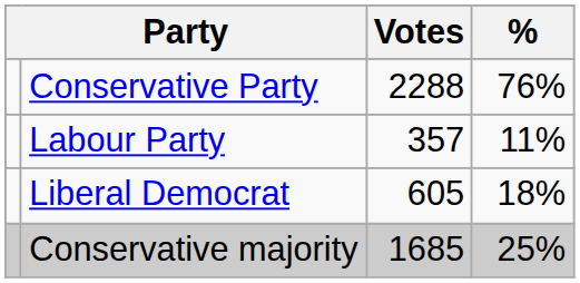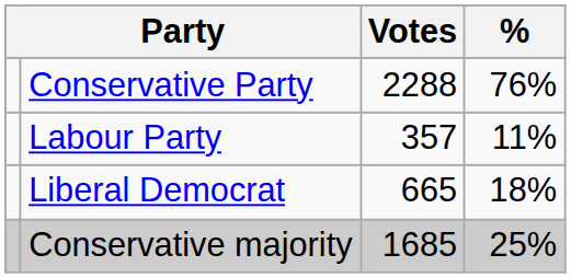Liberal Democrat | Votes: 605 -> 665
